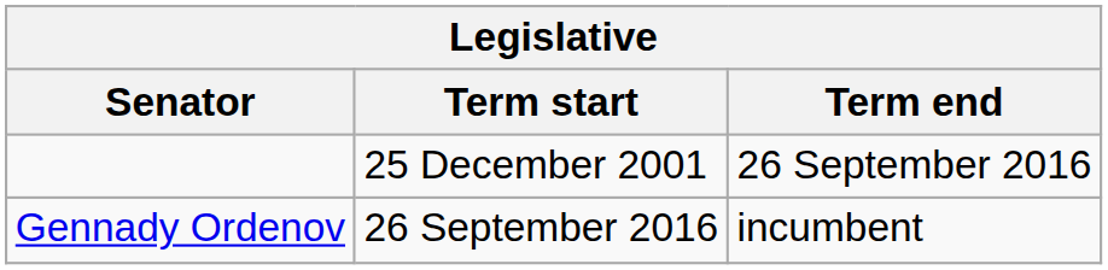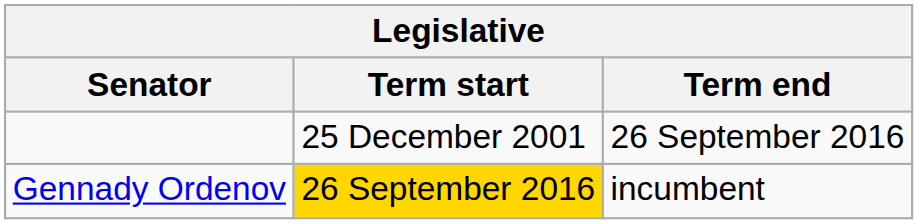Gennady Ordenov | Term start: no background -> gold background
